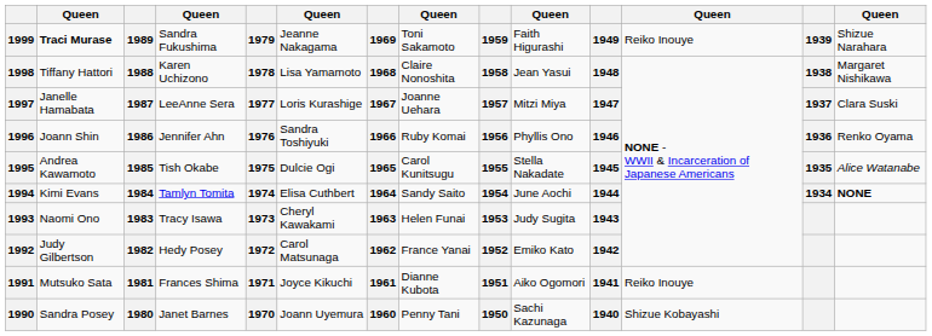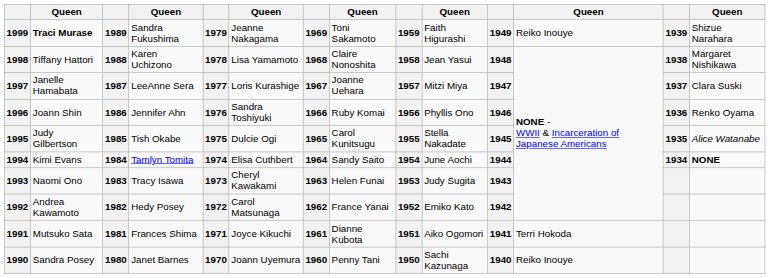1995 | column 2: Andrea Kawamoto -> Judy Gilbertson
1992 | column 2: Judy Gilbertson -> Andrea Kawamoto
1991 | column 12: Reiko Inouye -> Terri Hokoda
1990 | column 12: Shizue Kobayashi -> Reiko Inouye
